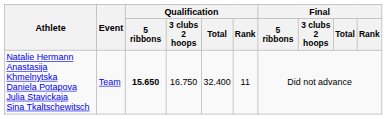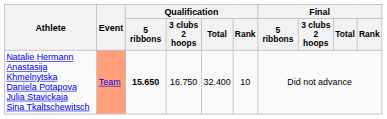row 3 | Event: no background -> lightsalmon background
row 3 | Qualification / Rank: 11 -> 10
